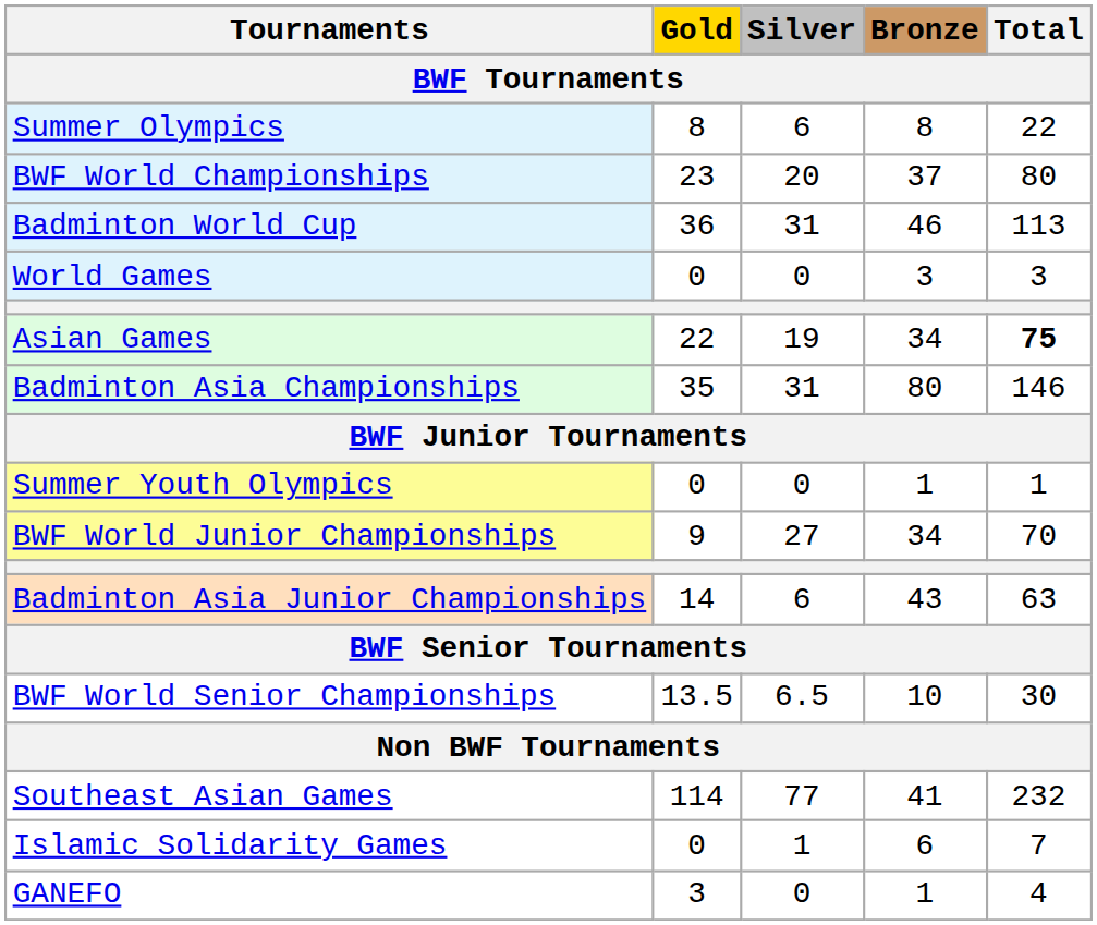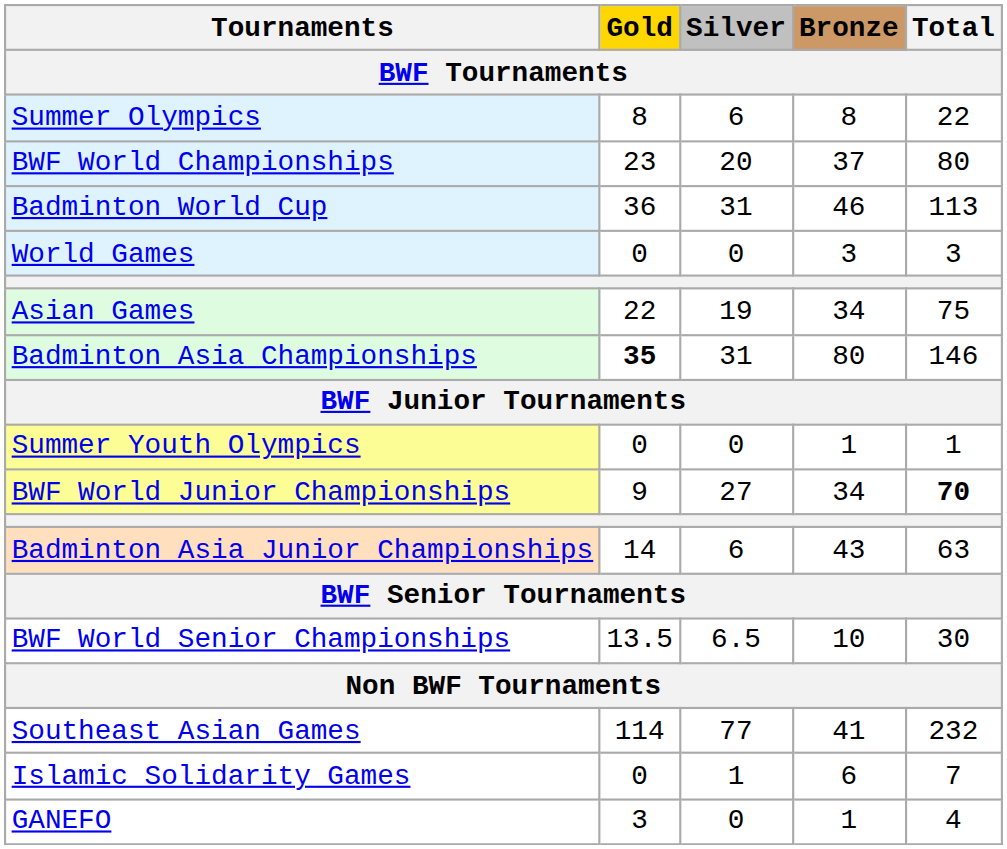Asian Games | Total / BWF Tournaments: bold -> normal
Badminton Asia Championships | Gold / BWF Tournaments: normal -> bold
BWF World Junior Championships | Total / BWF Tournaments: normal -> bold
